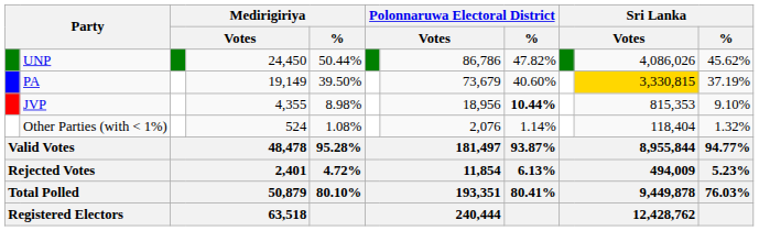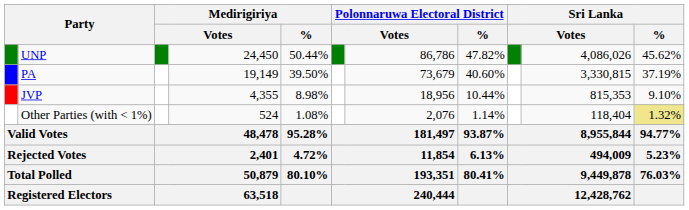PA | column 10: gold background -> no background
JVP | Polonnaruwa Electoral District / %: bold -> normal
Other Parties (with < 1%) | Sri Lanka / %: no background -> khaki background
